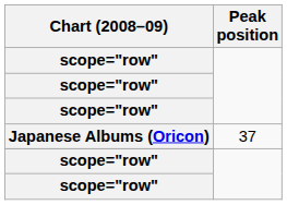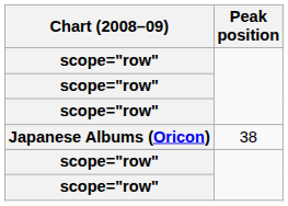Japanese Albums (Oricon) | Peak position: 37 -> 38
